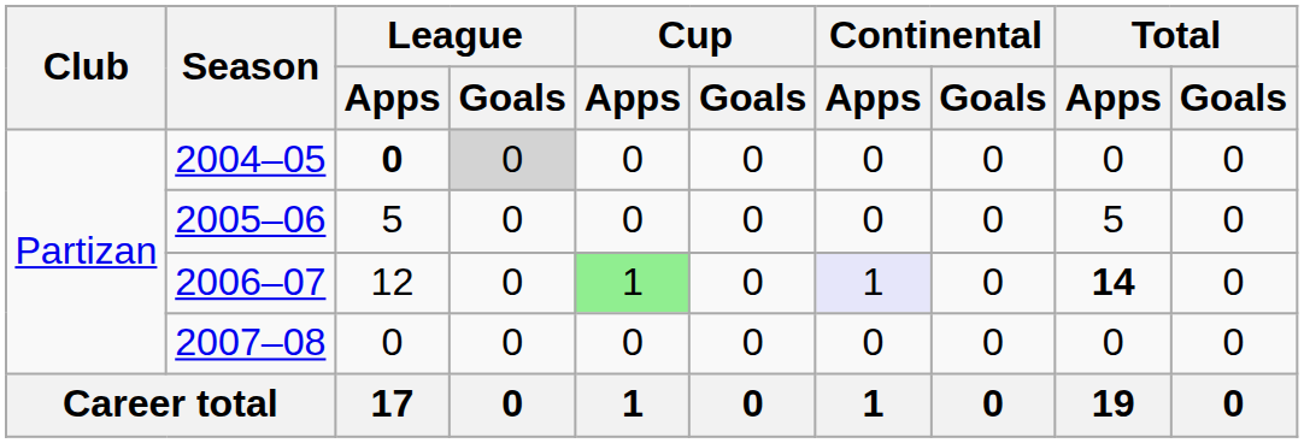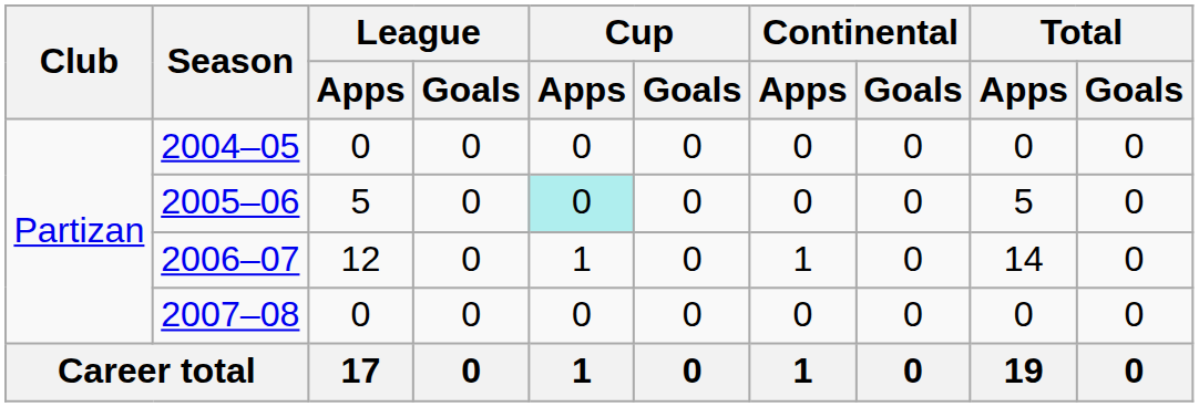2004–05 | League / Apps: bold -> normal
2004–05 | League / Goals: lightgrey background -> no background
2005–06 | Cup / Apps: no background -> paleturquoise background
2006–07 | Cup / Apps: lightgreen background -> no background
2006–07 | Continental / Apps: lavender background -> no background
2006–07 | Total / Apps: bold -> normal
